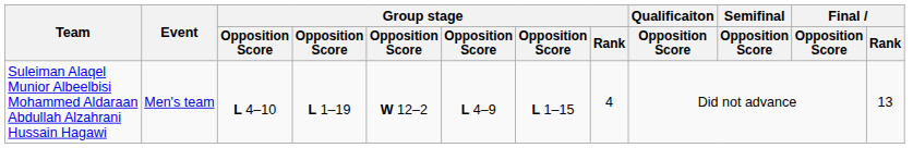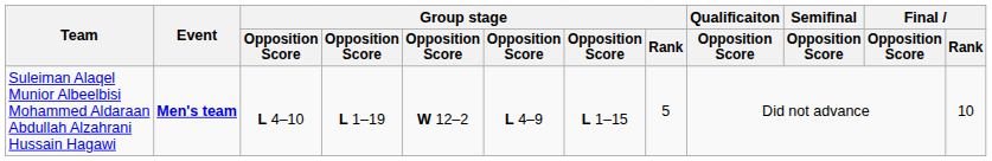row 3 | Event: normal -> bold
row 3 | Group stage / Rank: 4 -> 5
row 3 | Final / Rank: 13 -> 10
